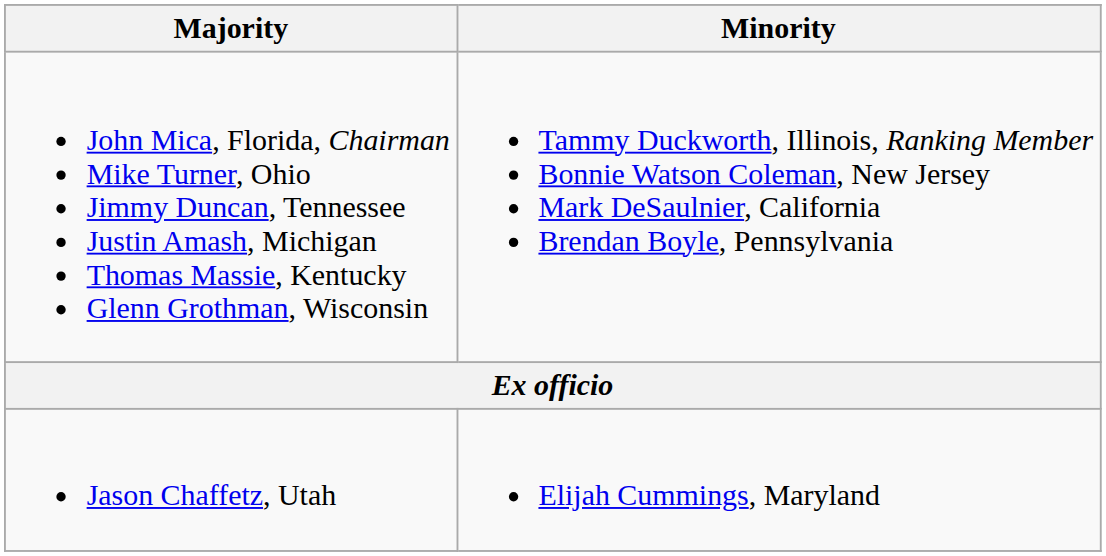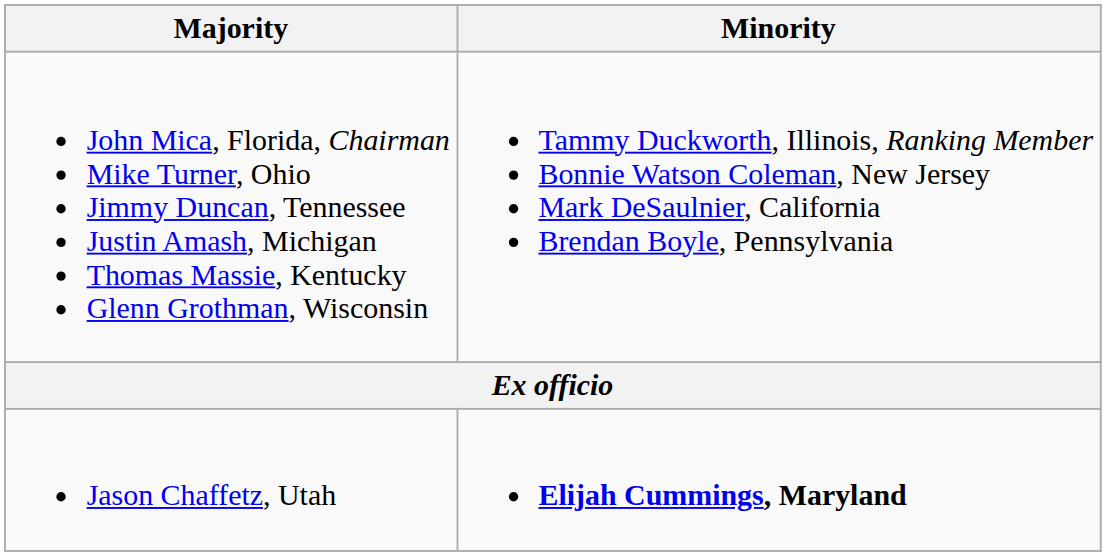Jason Chaffetz, Utah | Minority: normal -> bold
